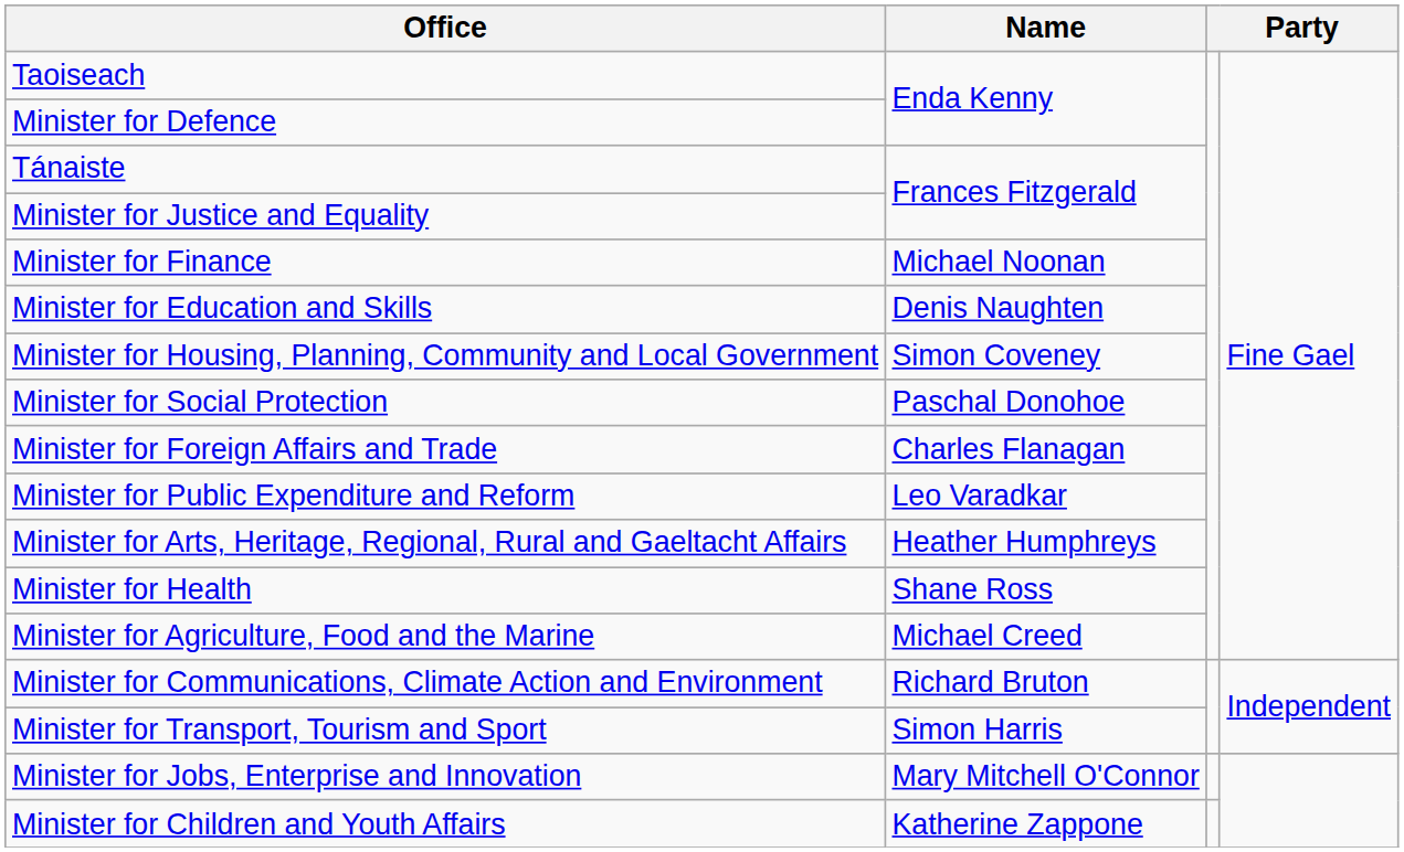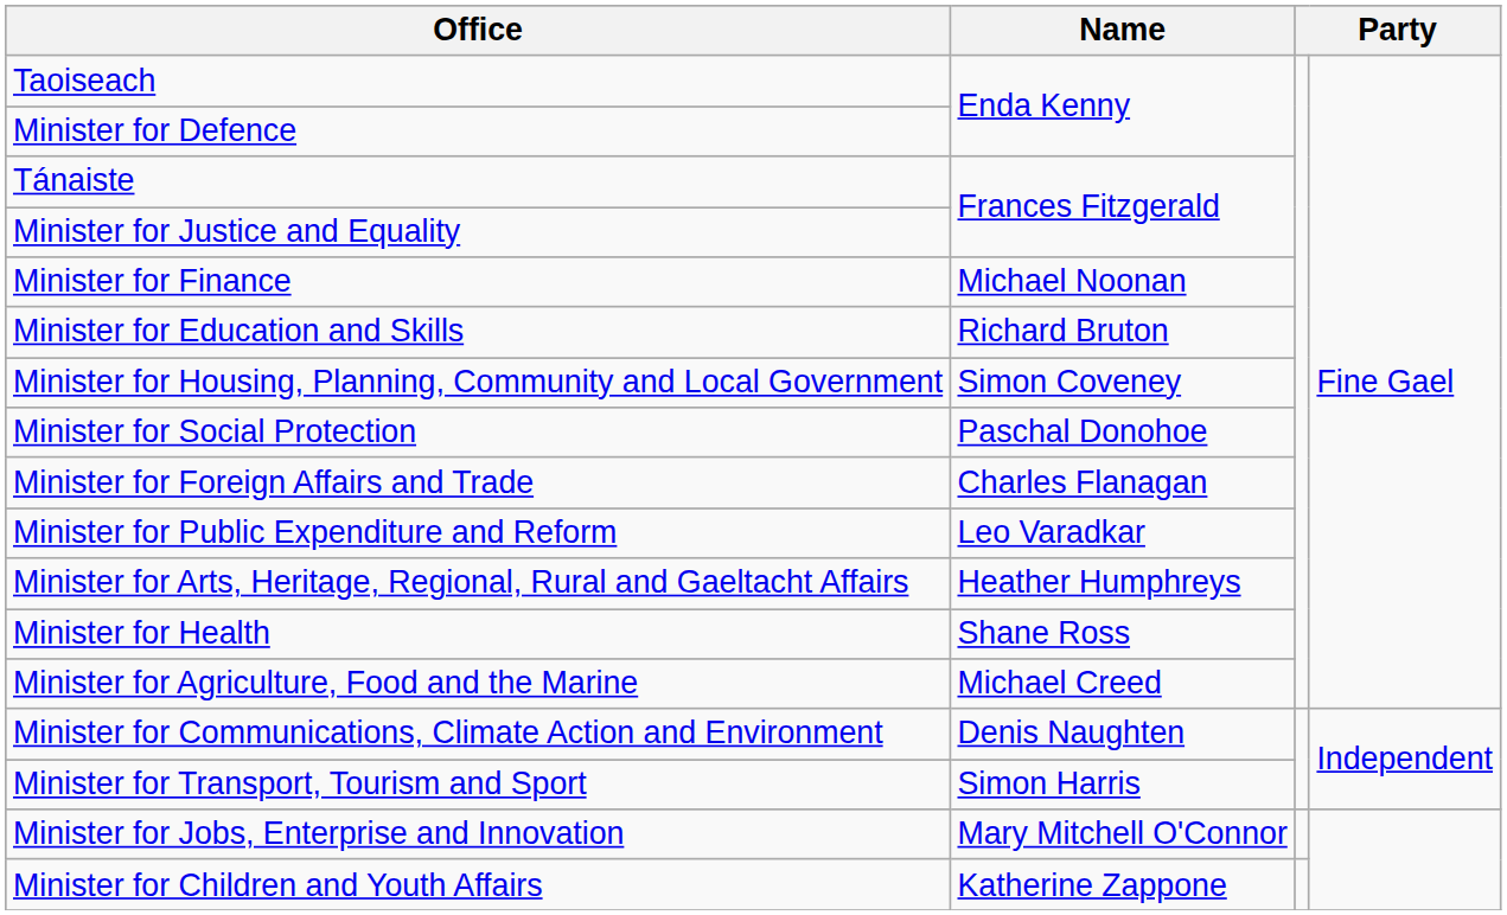Minister for Education and Skills | Name: Denis Naughten -> Richard Bruton
Minister for Communications, Climate Action and Environment | Name: Richard Bruton -> Denis Naughten
